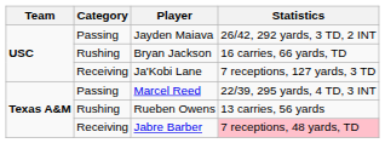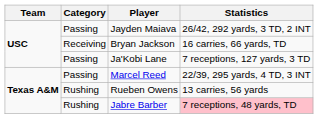Bryan Jackson | Category: Rushing -> Receiving
Ja'Kobi Lane | Category: Receiving -> Passing
Jabre Barber | Category: Receiving -> Rushing
